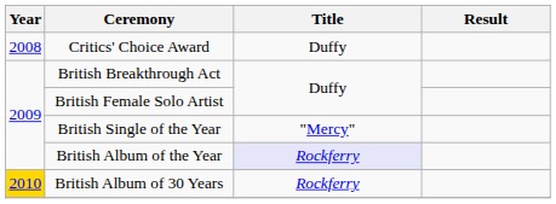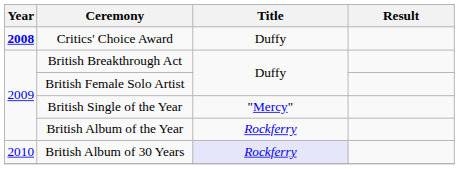Critics' Choice Award | Year: normal -> bold
British Album of the Year | Title: lavender background -> no background
British Album of 30 Years | Year: gold background -> no background
British Album of 30 Years | Title: no background -> lavender background
